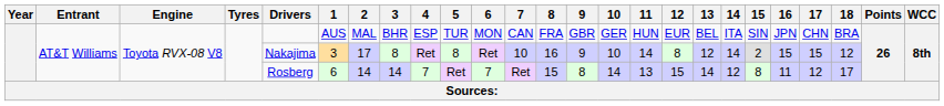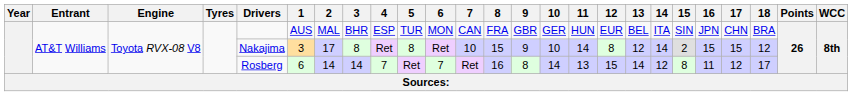row 3 | 8: 16 -> 15
row 4 | 8: 15 -> 16
